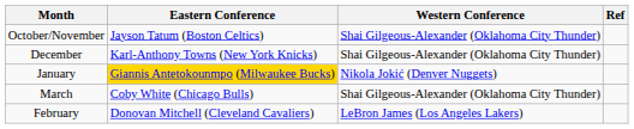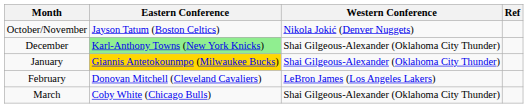October/November | Western Conference: Shai Gilgeous-Alexander (Oklahoma City Thunder) -> Nikola Jokić (Denver Nuggets)
December | Eastern Conference: no background -> lightgreen background
January | Western Conference: Nikola Jokić (Denver Nuggets) -> Shai Gilgeous-Alexander (Oklahoma City Thunder)
rows swapped: February <-> March
